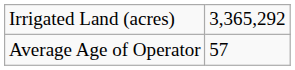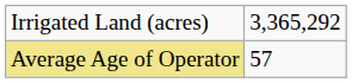row 2 | column 1: no background -> khaki background
